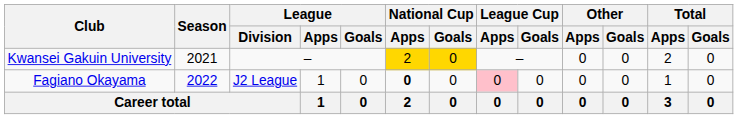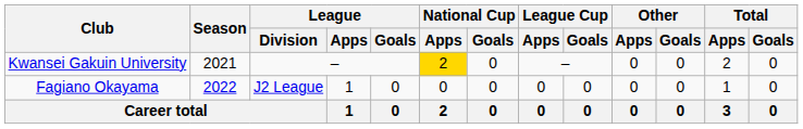Kwansei Gakuin University | National Cup / Goals: gold background -> no background
Fagiano Okayama | National Cup / Apps: bold -> normal
Fagiano Okayama | League Cup / Apps: pink background -> no background
